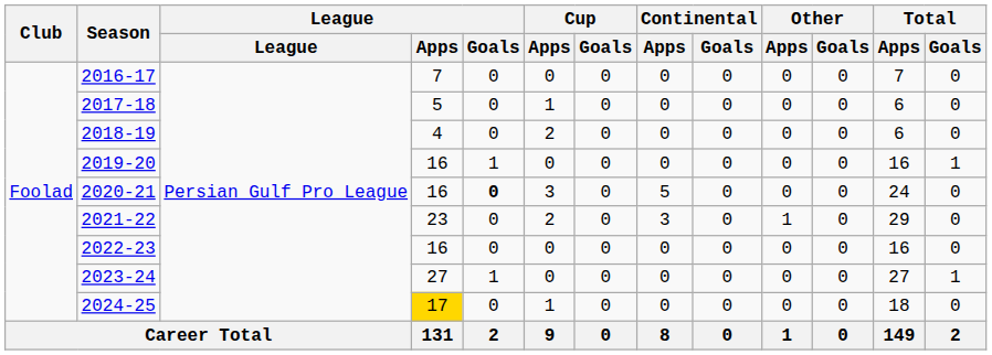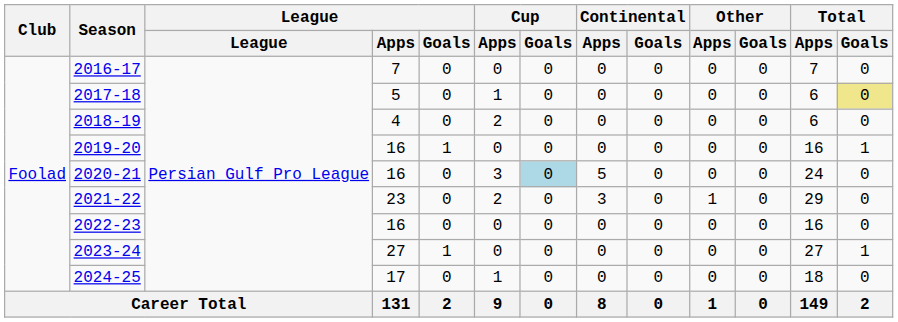2017-18 | Total / Goals: no background -> khaki background
2020-21 | League / Goals: bold -> normal
2020-21 | Cup / Goals: no background -> lightblue background
2024-25 | League / Apps: gold background -> no background
